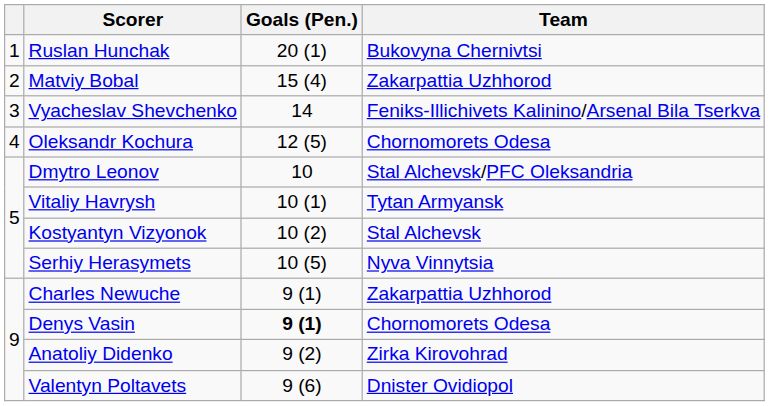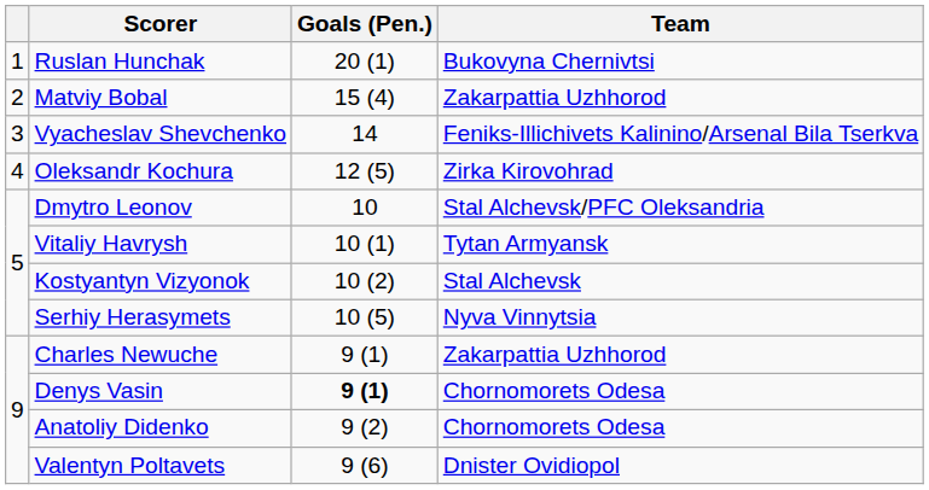Oleksandr Kochura | Team: Chornomorets Odesa -> Zirka Kirovohrad
Anatoliy Didenko | Team: Zirka Kirovohrad -> Chornomorets Odesa
